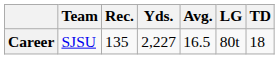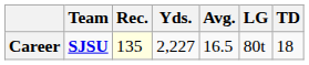row 2 | Team: normal -> bold
row 2 | Rec.: no background -> lightyellow background
